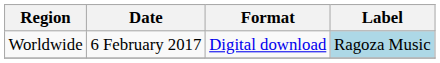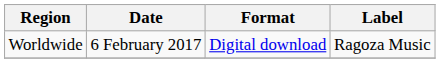Worldwide | Label: lightblue background -> no background
